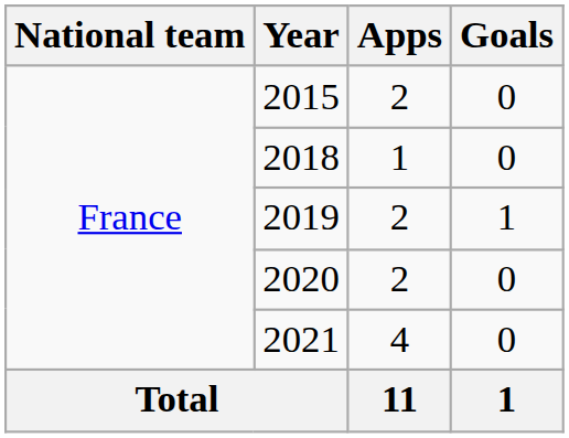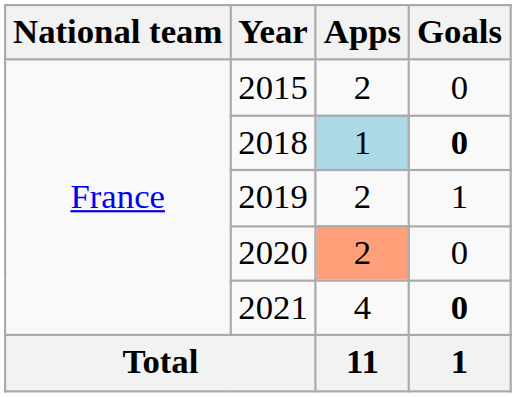2018 | Apps: no background -> lightblue background
2018 | Goals: normal -> bold
2020 | Apps: no background -> lightsalmon background
2021 | Goals: normal -> bold
